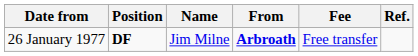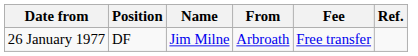26 January 1977 | Position: bold -> normal
26 January 1977 | From: bold -> normal
